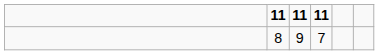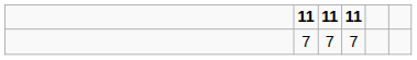row 2 | column 2: 8 -> 7
row 2 | column 3: 9 -> 7
